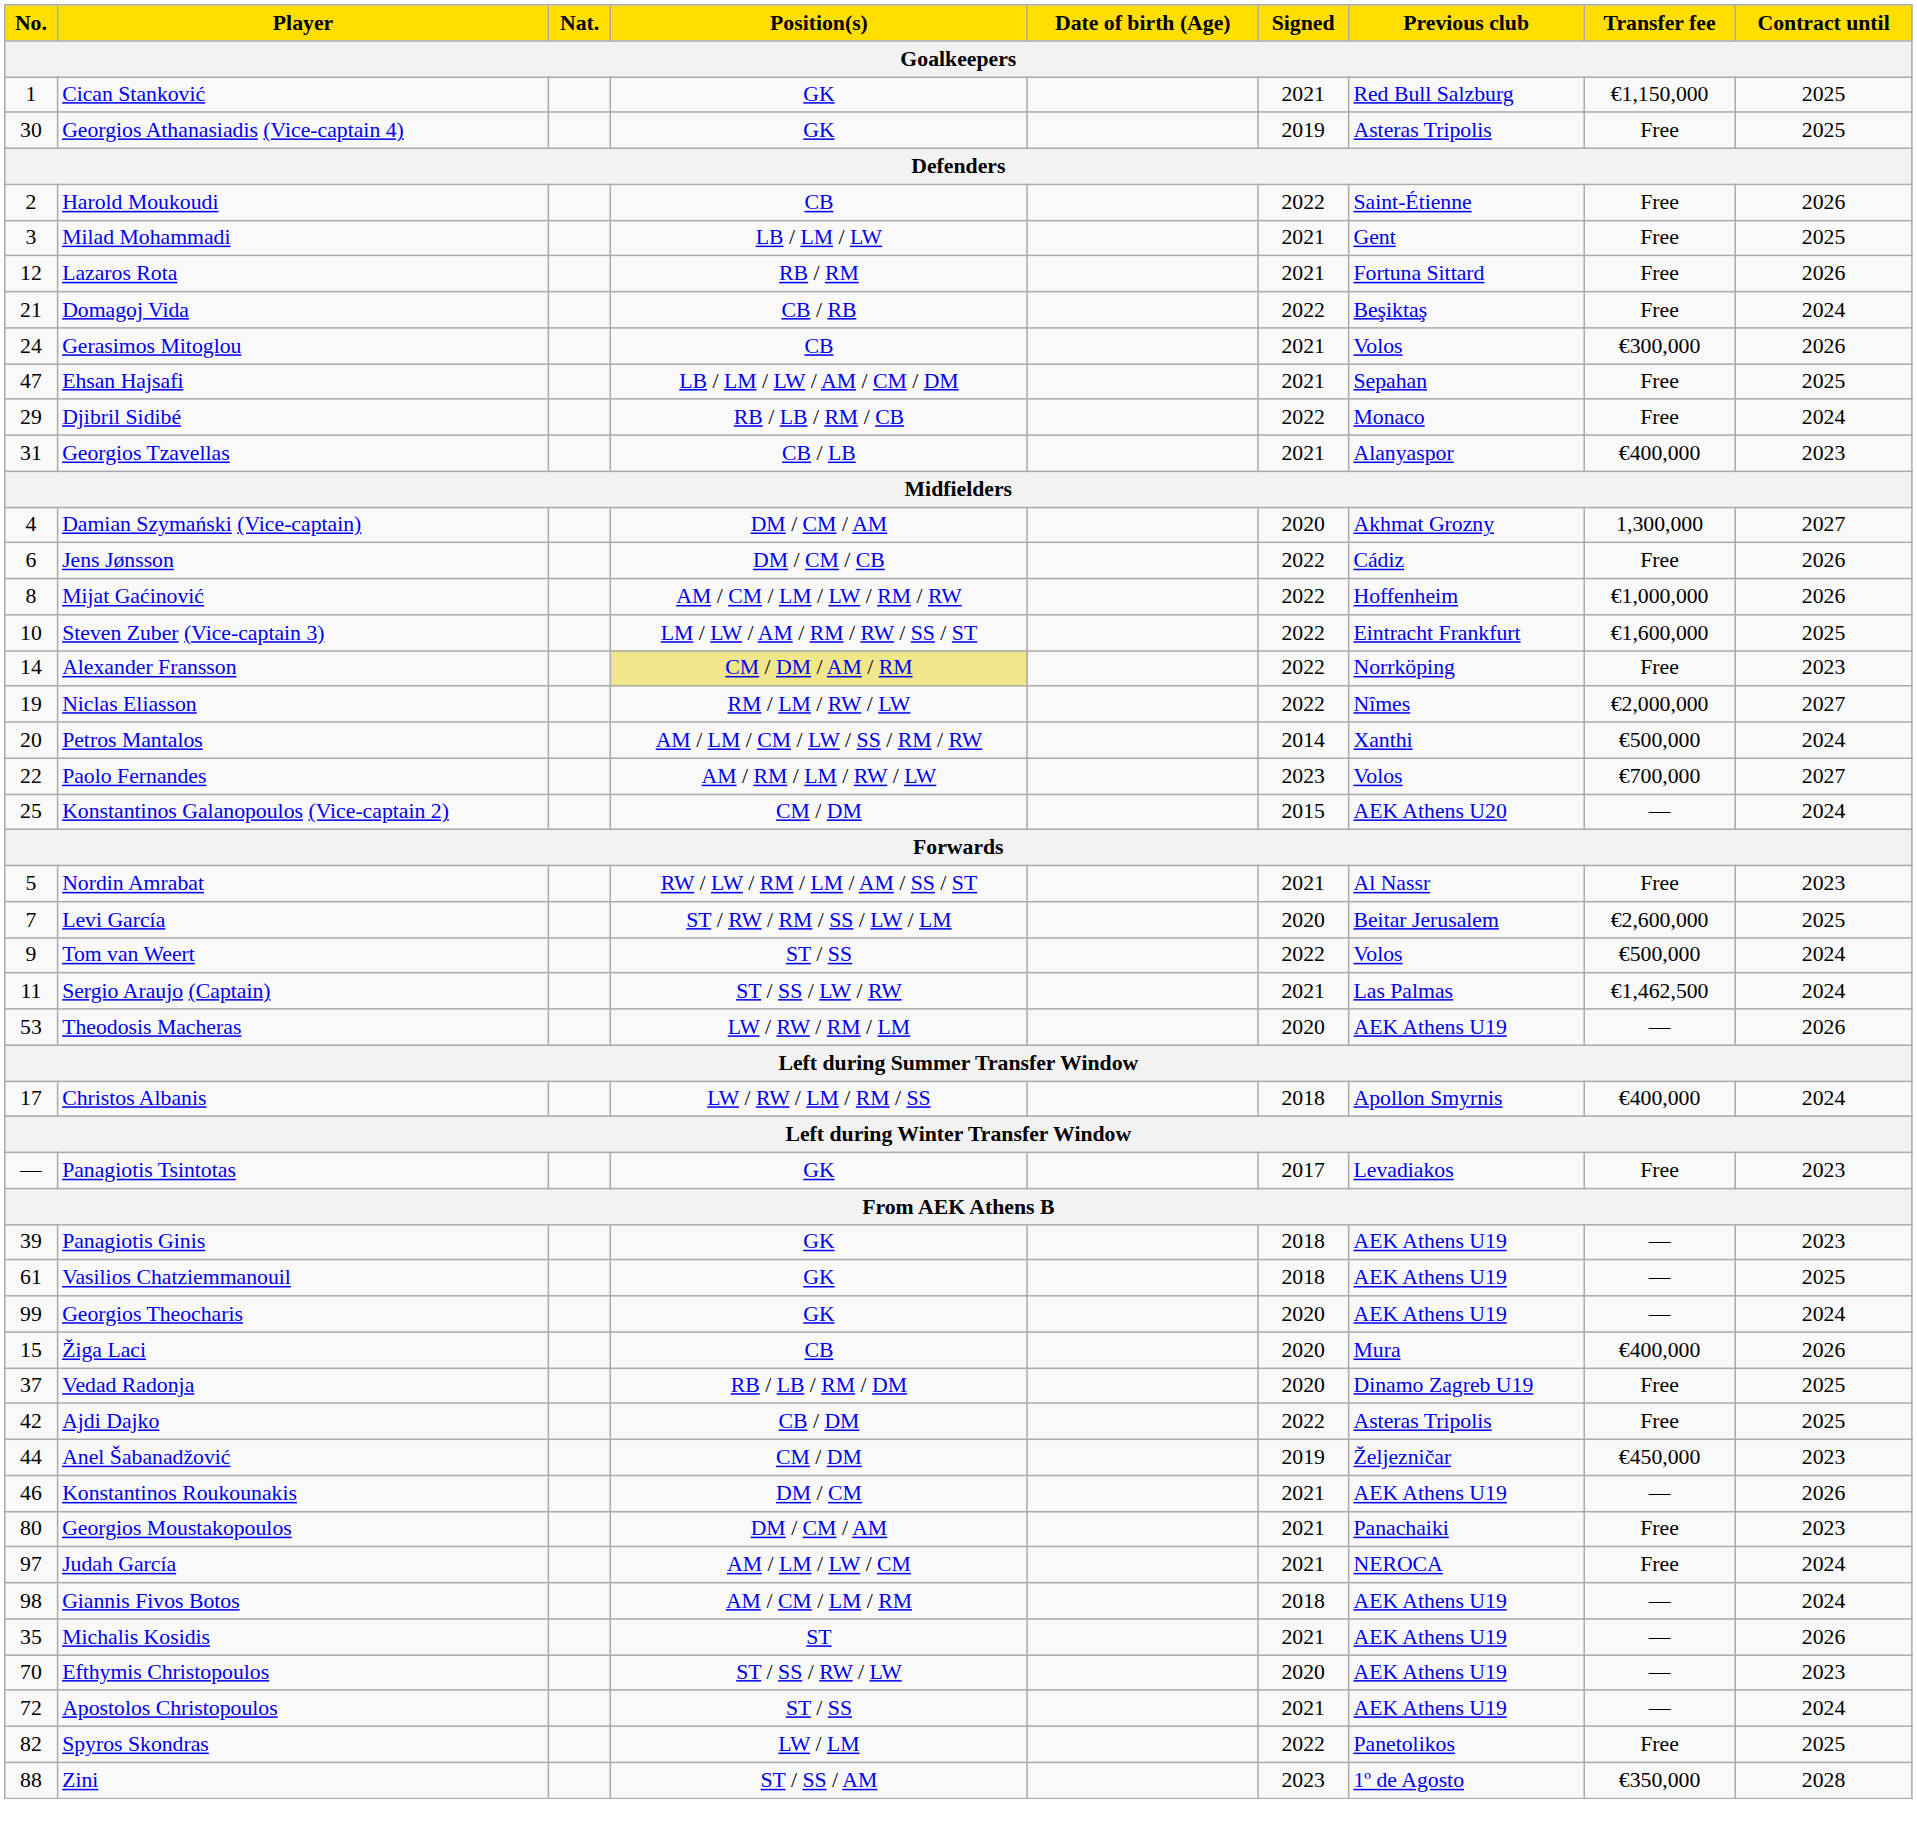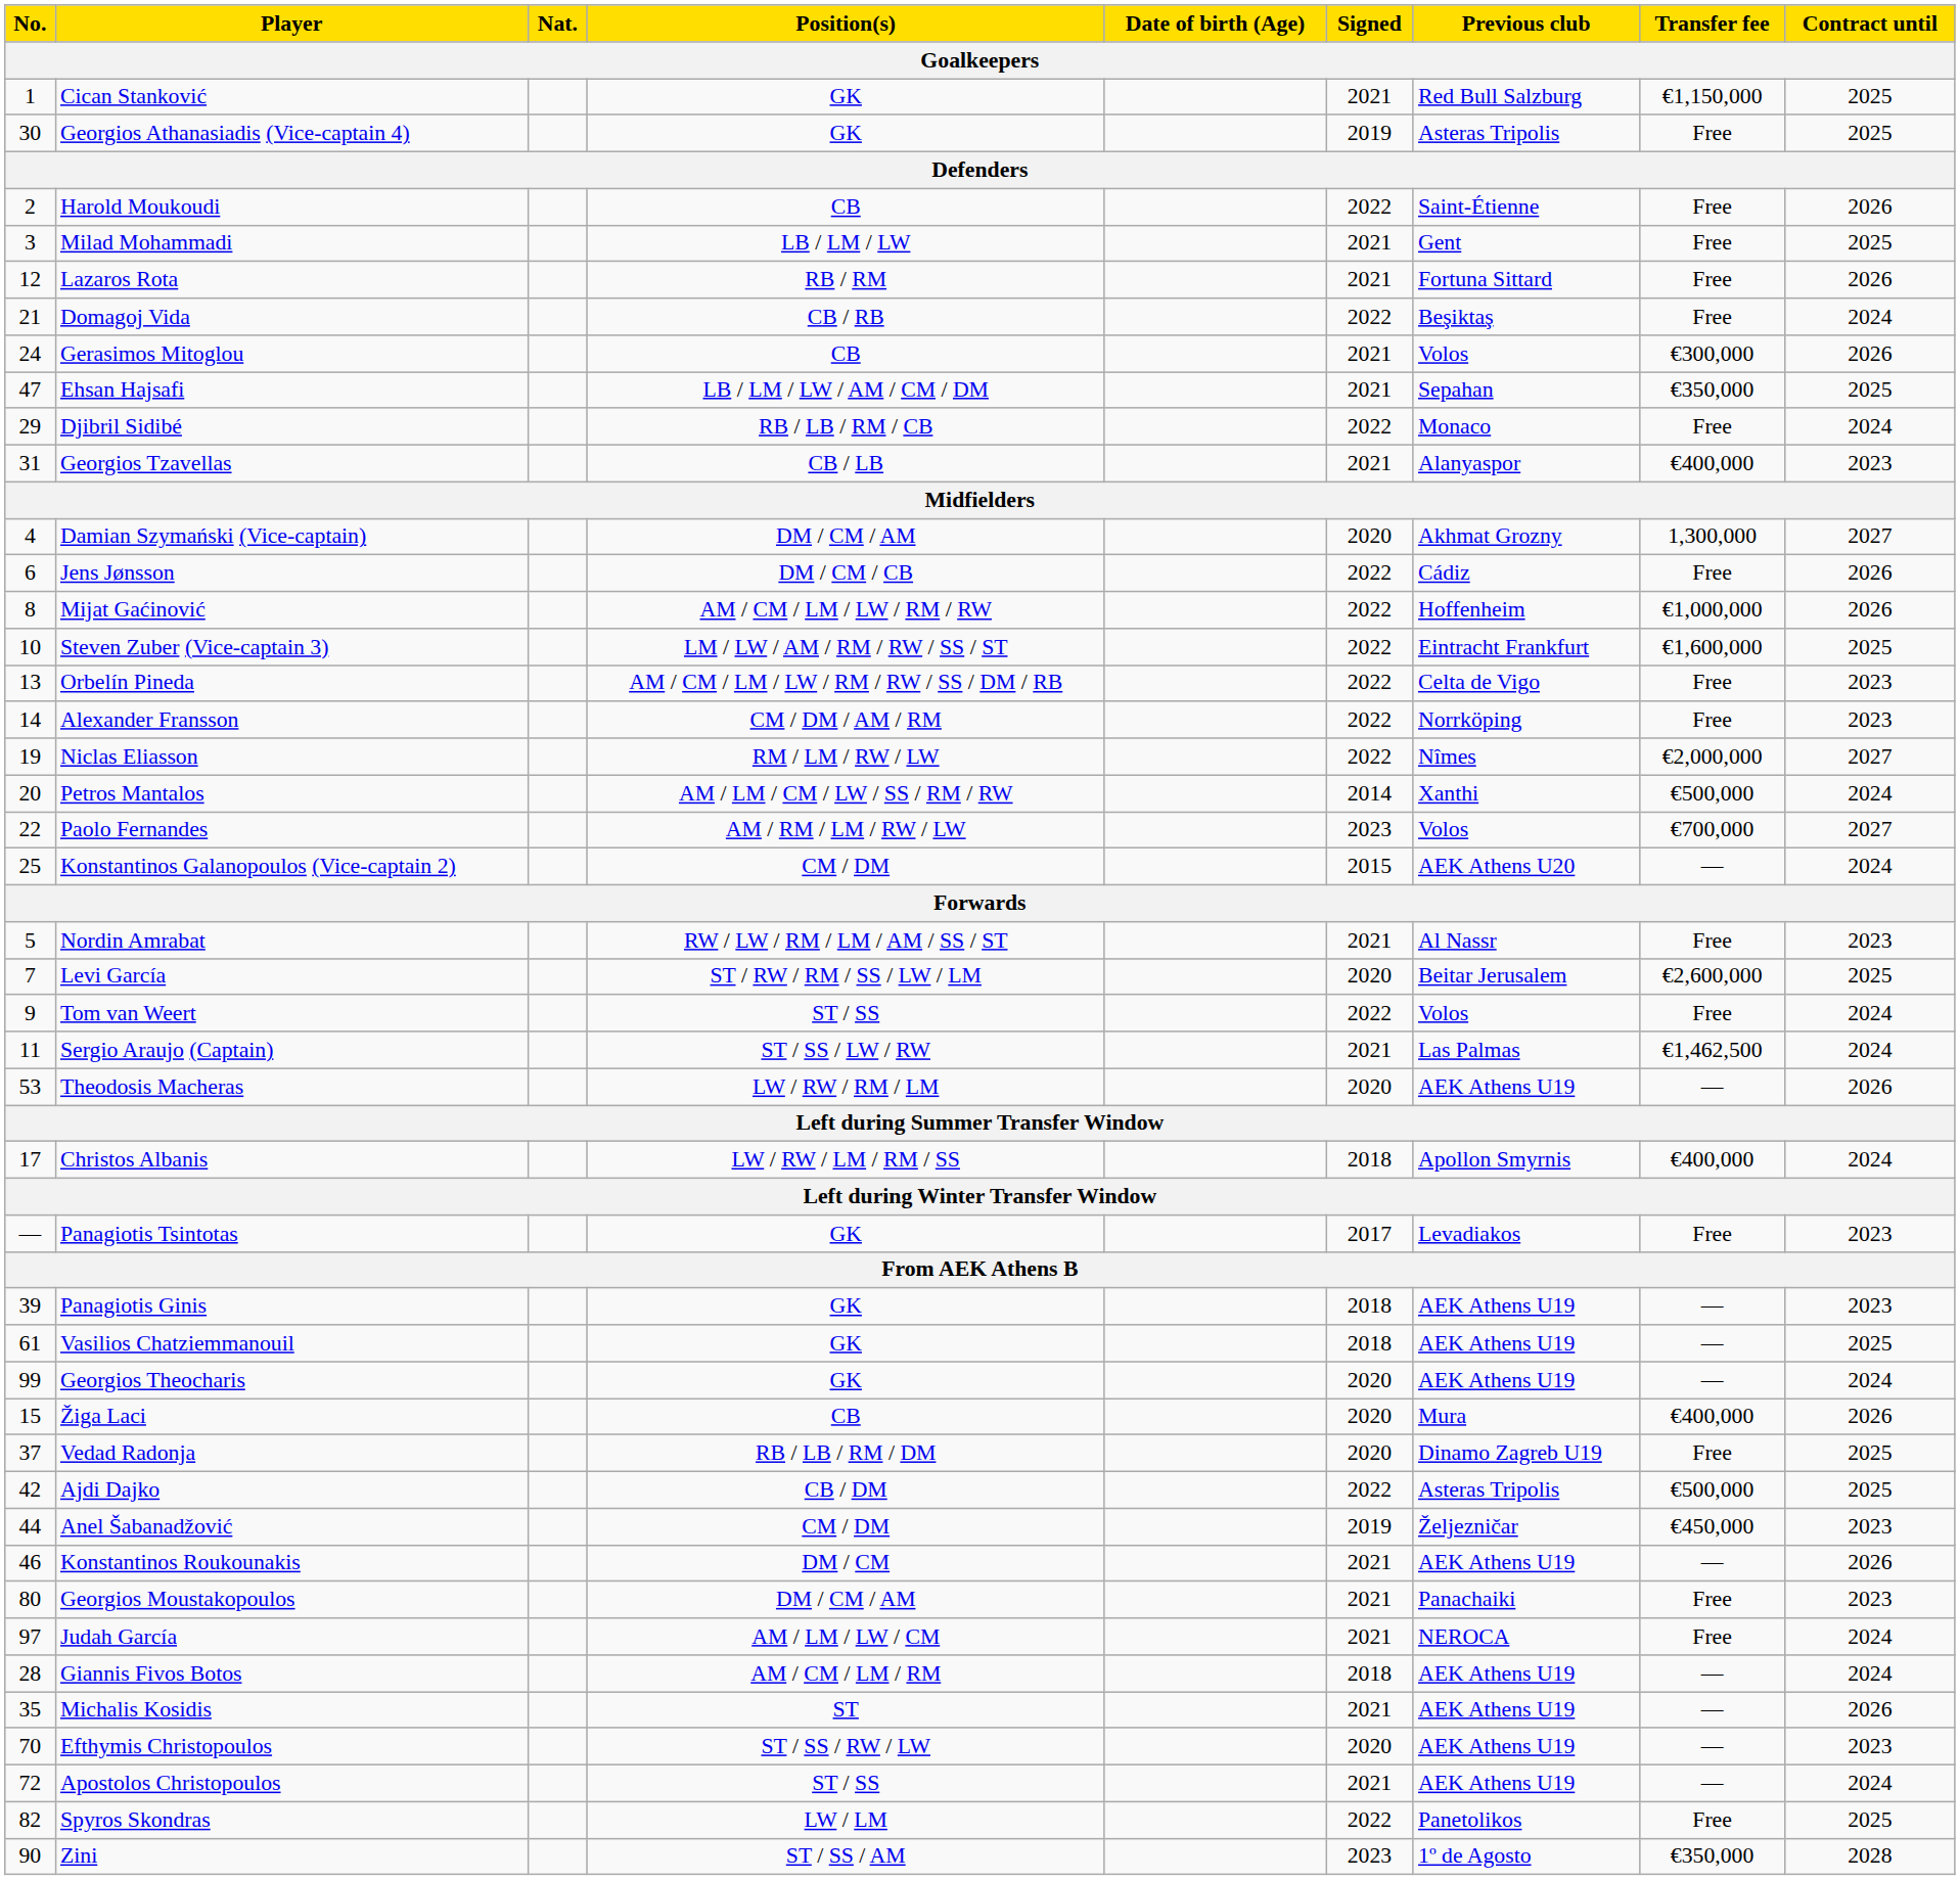Ehsan Hajsafi | Transfer fee: Free -> €350,000
+ row: 13 | Orbelín Pineda | AM / CM / LM / LW / RM / RW / SS / DM / RB | 2022 | Celta de Vigo | Free | 2023
Alexander Fransson | Position(s): khaki background -> no background
Tom van Weert | Transfer fee: €500,000 -> Free
Ajdi Dajko | Transfer fee: Free -> €500,000
Giannis Fivos Botos | No.: 98 -> 28
Zini | No.: 88 -> 90
